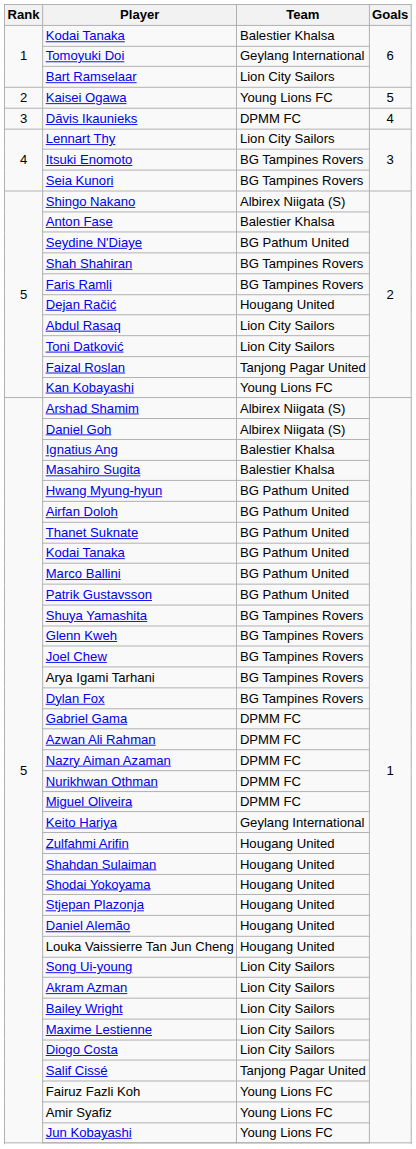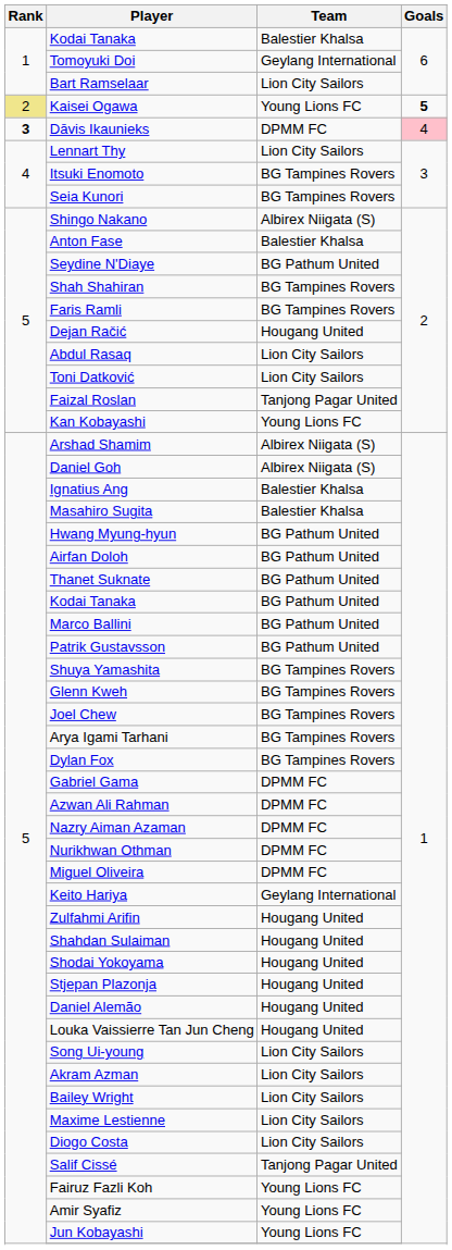Kaisei Ogawa | Rank: no background -> khaki background
Kaisei Ogawa | Goals: normal -> bold
Dāvis Ikaunieks | Rank: normal -> bold
Dāvis Ikaunieks | Goals: no background -> pink background
